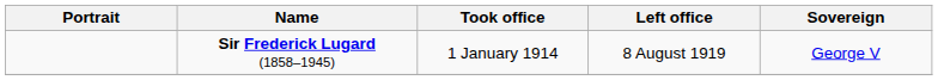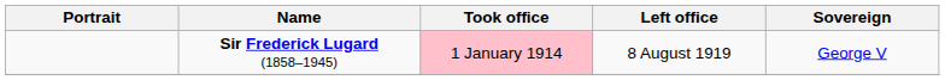Sir Frederick Lugard (1858–1945) | Took office: no background -> pink background
